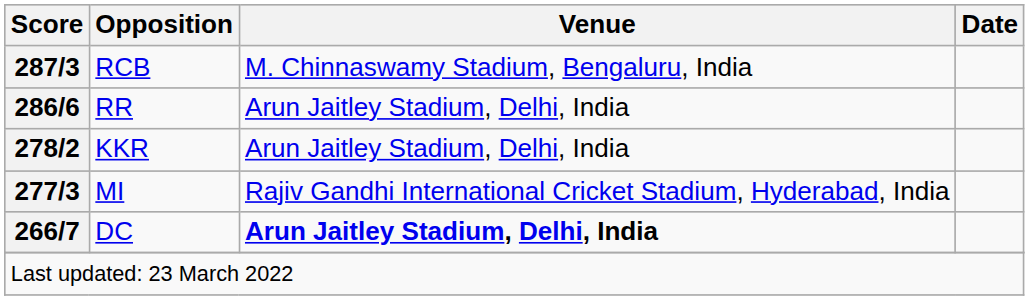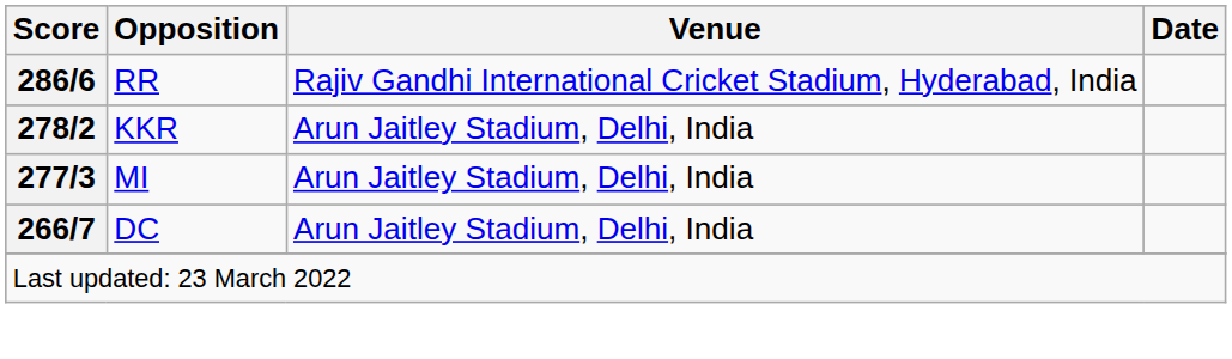- row: 287/3 | RCB | M. Chinnaswamy Stadium, Bengaluru, India
RR | Venue: Arun Jaitley Stadium, Delhi, India -> Rajiv Gandhi International Cricket Stadium, Hyderabad, India
MI | Venue: Rajiv Gandhi International Cricket Stadium, Hyderabad, India -> Arun Jaitley Stadium, Delhi, India
DC | Venue: bold -> normal
